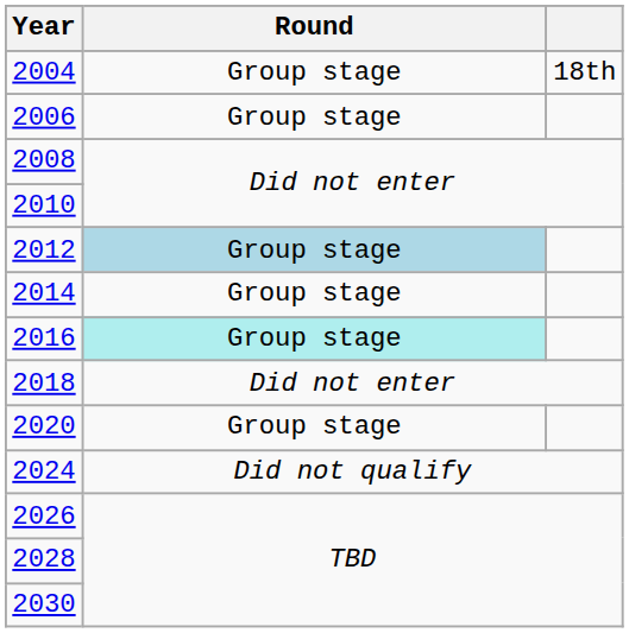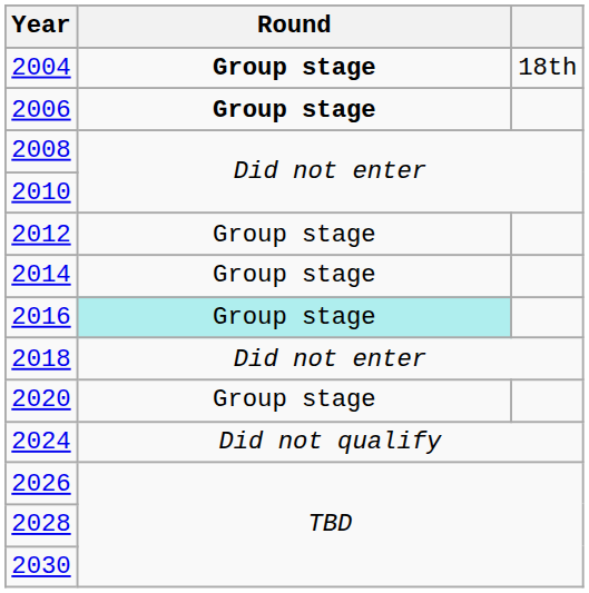2004 | Round: normal -> bold
2006 | Round: normal -> bold
2012 | Round: lightblue background -> no background
